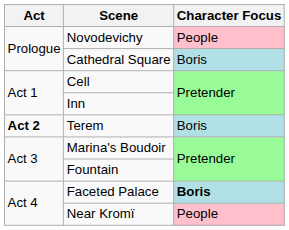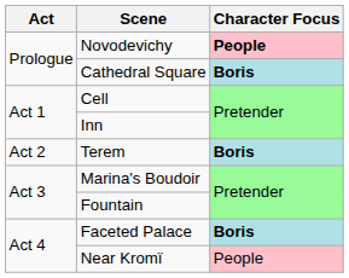Novodevichy | Character Focus: normal -> bold
Cathedral Square | Character Focus: normal -> bold
Terem | Act: bold -> normal
Terem | Character Focus: normal -> bold
